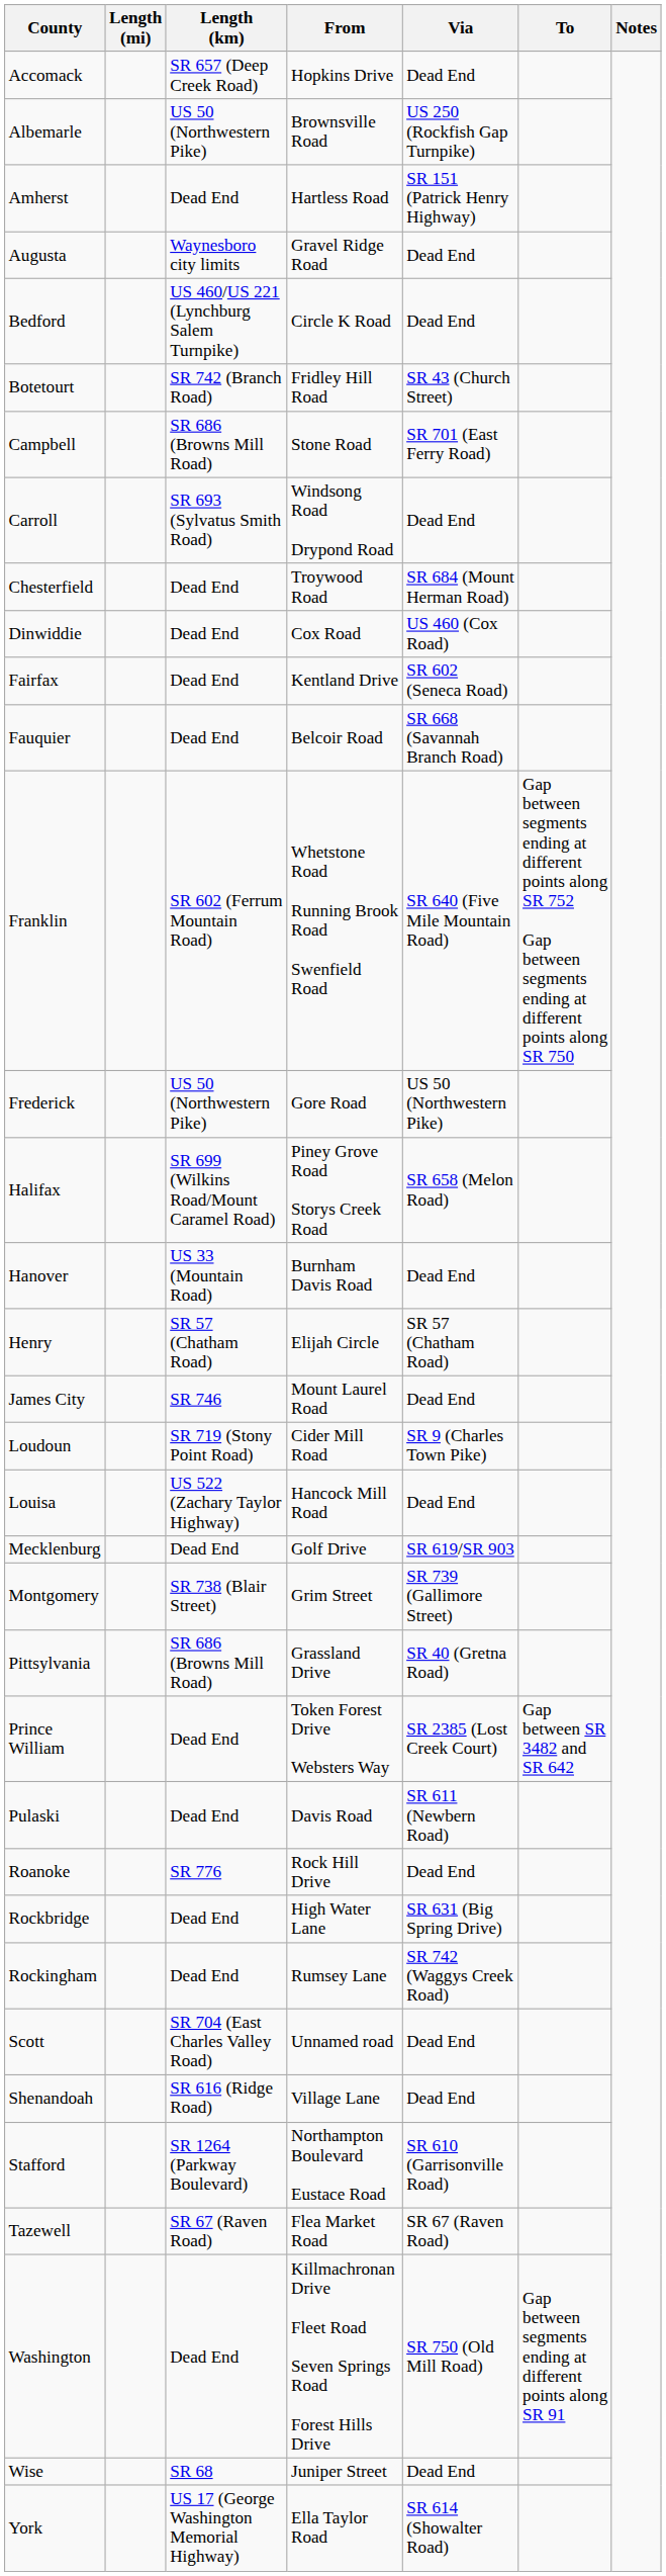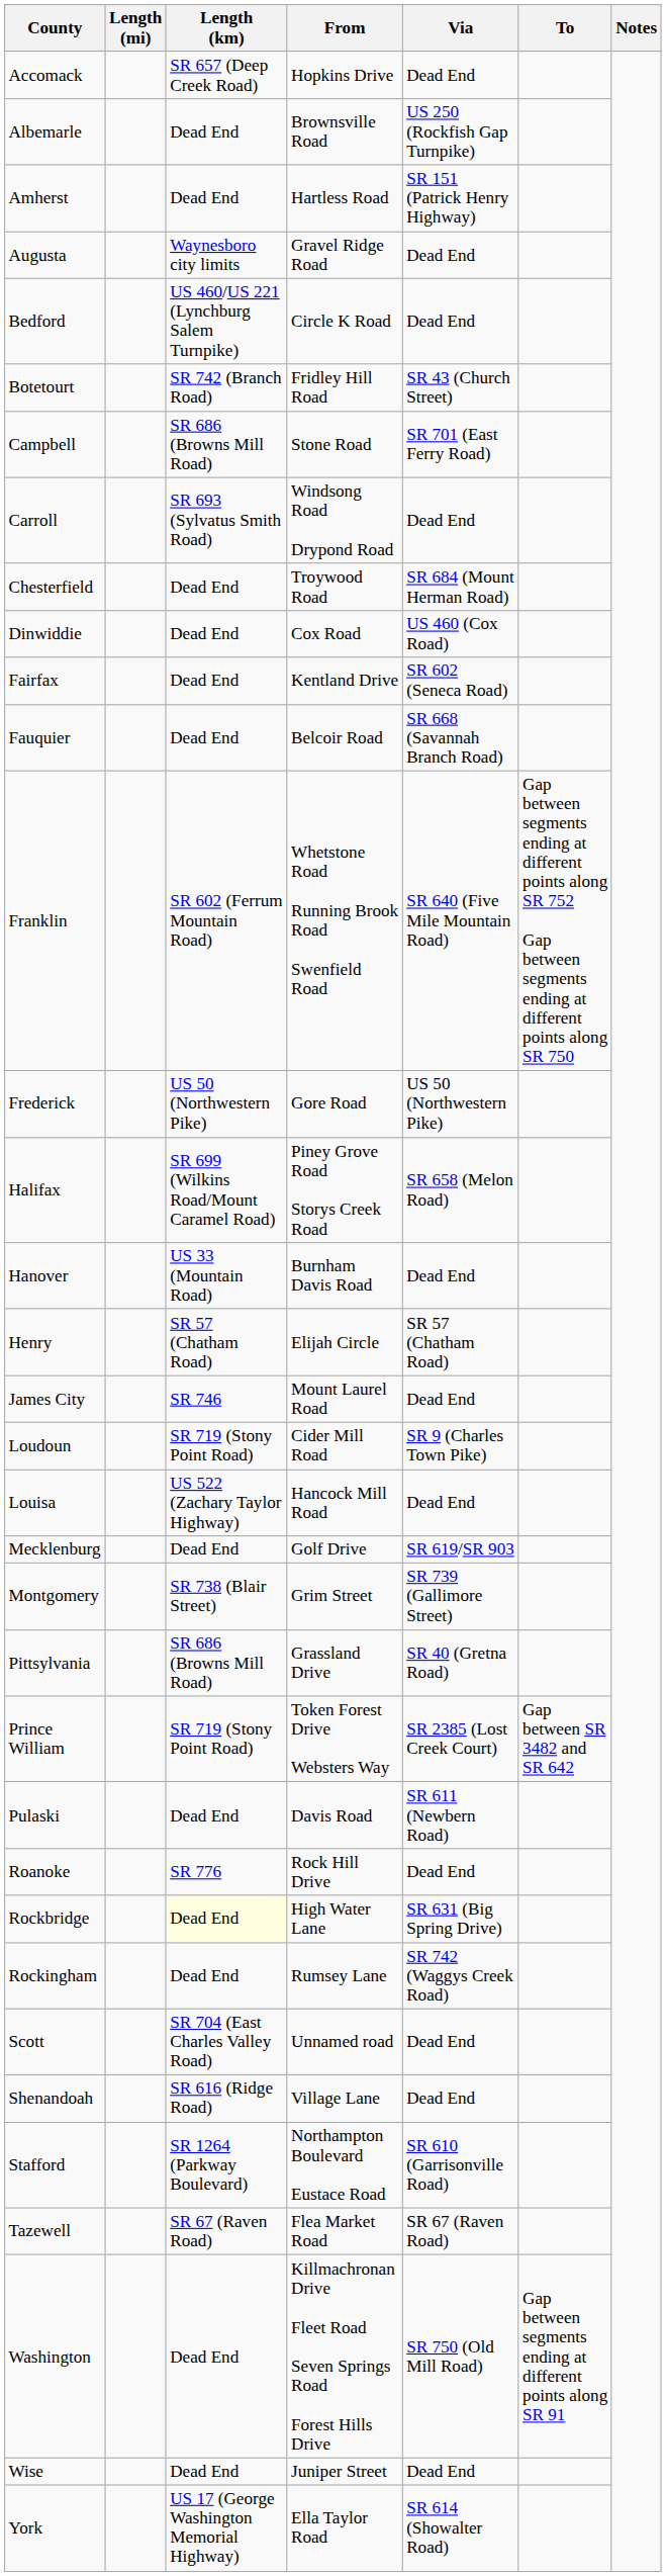Albemarle | Length (km): US 50 (Northwestern Pike) -> Dead End
Prince William | Length (km): Dead End -> SR 719 (Stony Point Road)
Rockbridge | Length (km): no background -> lightyellow background
Wise | Length (km): SR 68 -> Dead End
